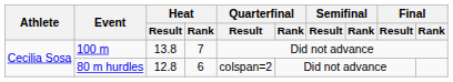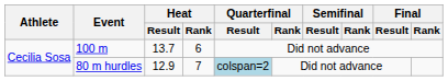100 m | Heat / Result: 13.8 -> 13.7
100 m | Heat / Rank: 7 -> 6
80 m hurdles | Heat / Result: 12.8 -> 12.9
80 m hurdles | Heat / Rank: 6 -> 7
80 m hurdles | Quarterfinal / Result: no background -> lightblue background
